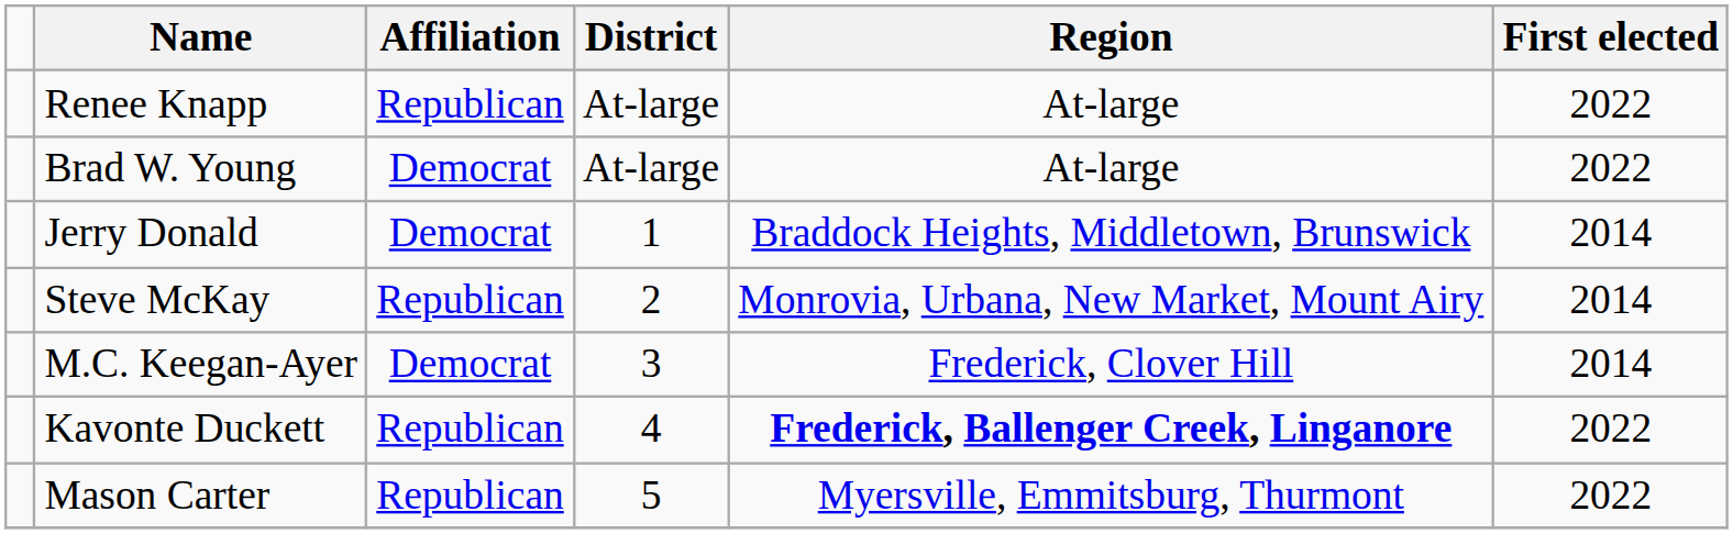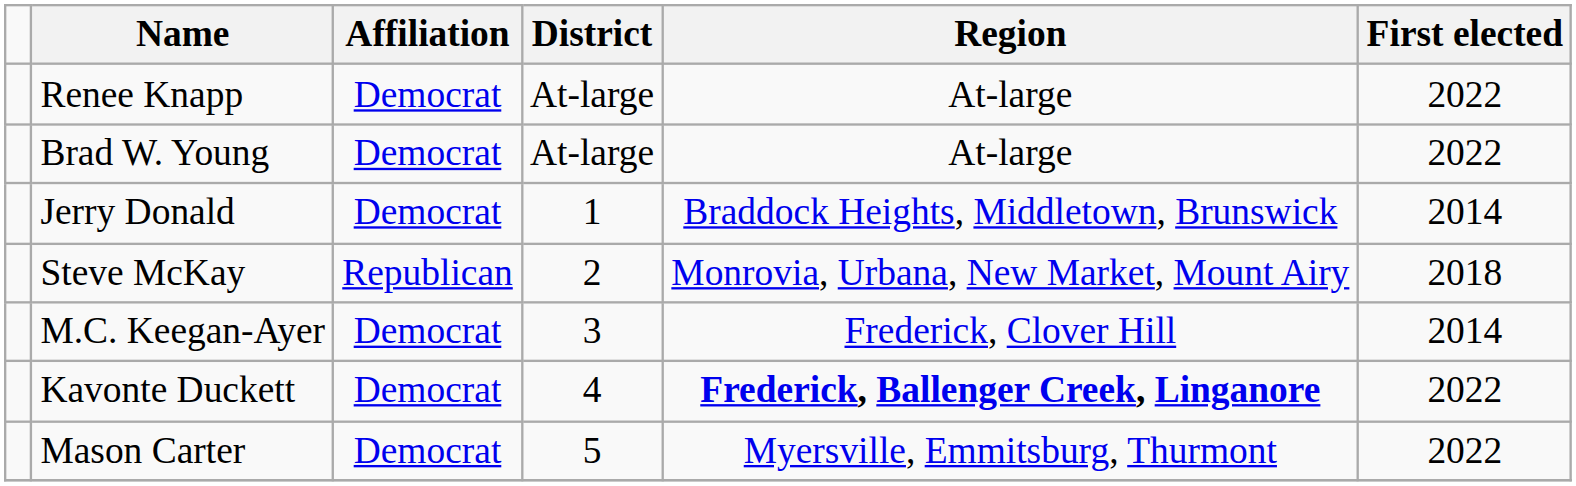Renee Knapp | Affiliation: Republican -> Democrat
Steve McKay | First elected: 2014 -> 2018
Kavonte Duckett | Affiliation: Republican -> Democrat
Mason Carter | Affiliation: Republican -> Democrat
